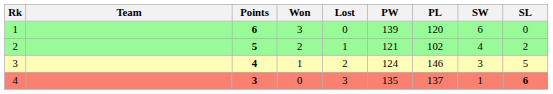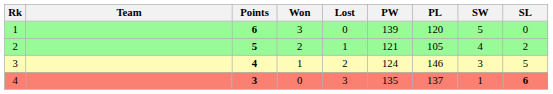row 2 | SW: 6 -> 5
row 3 | PL: 102 -> 105
